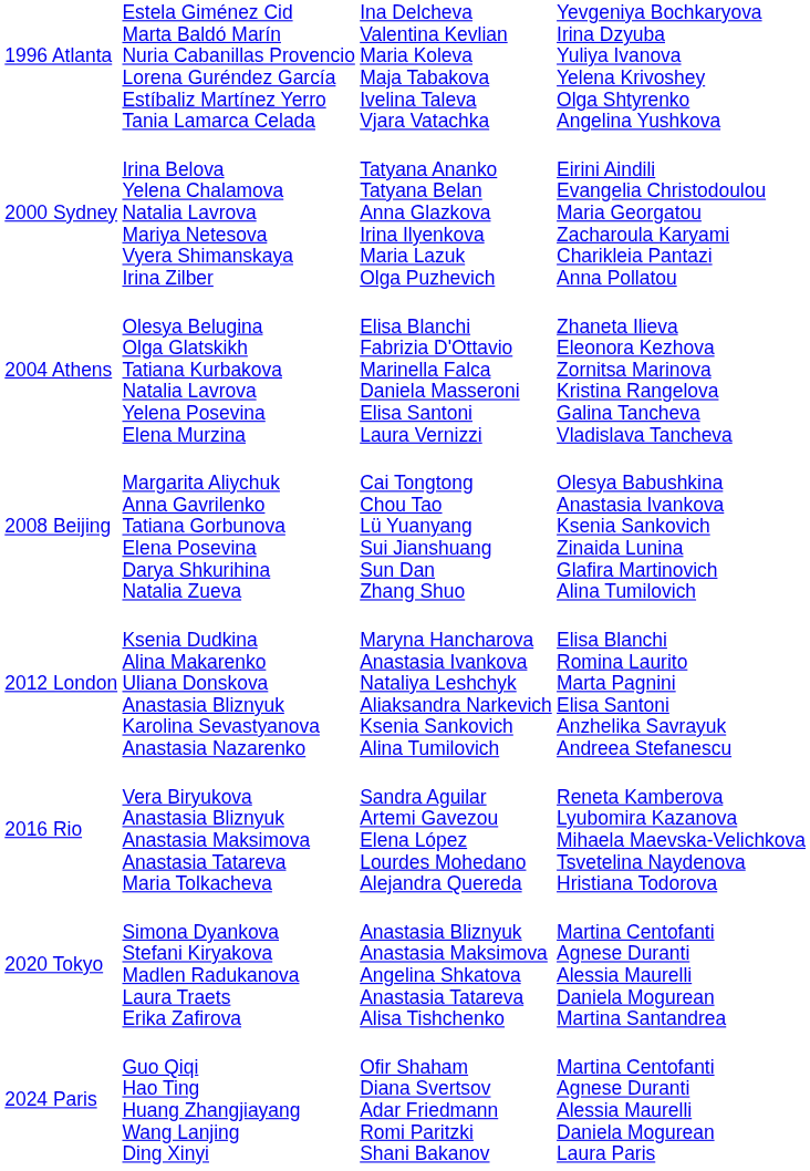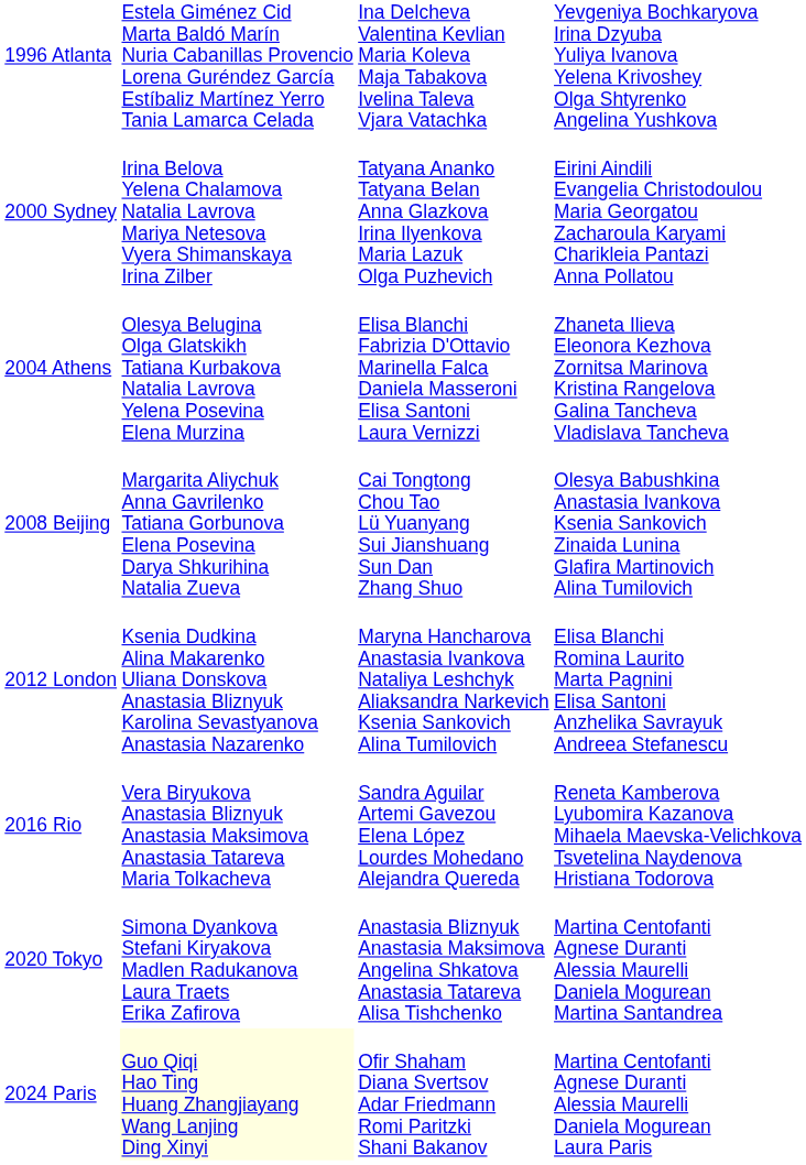2024 Paris | column 2: no background -> lightyellow background
